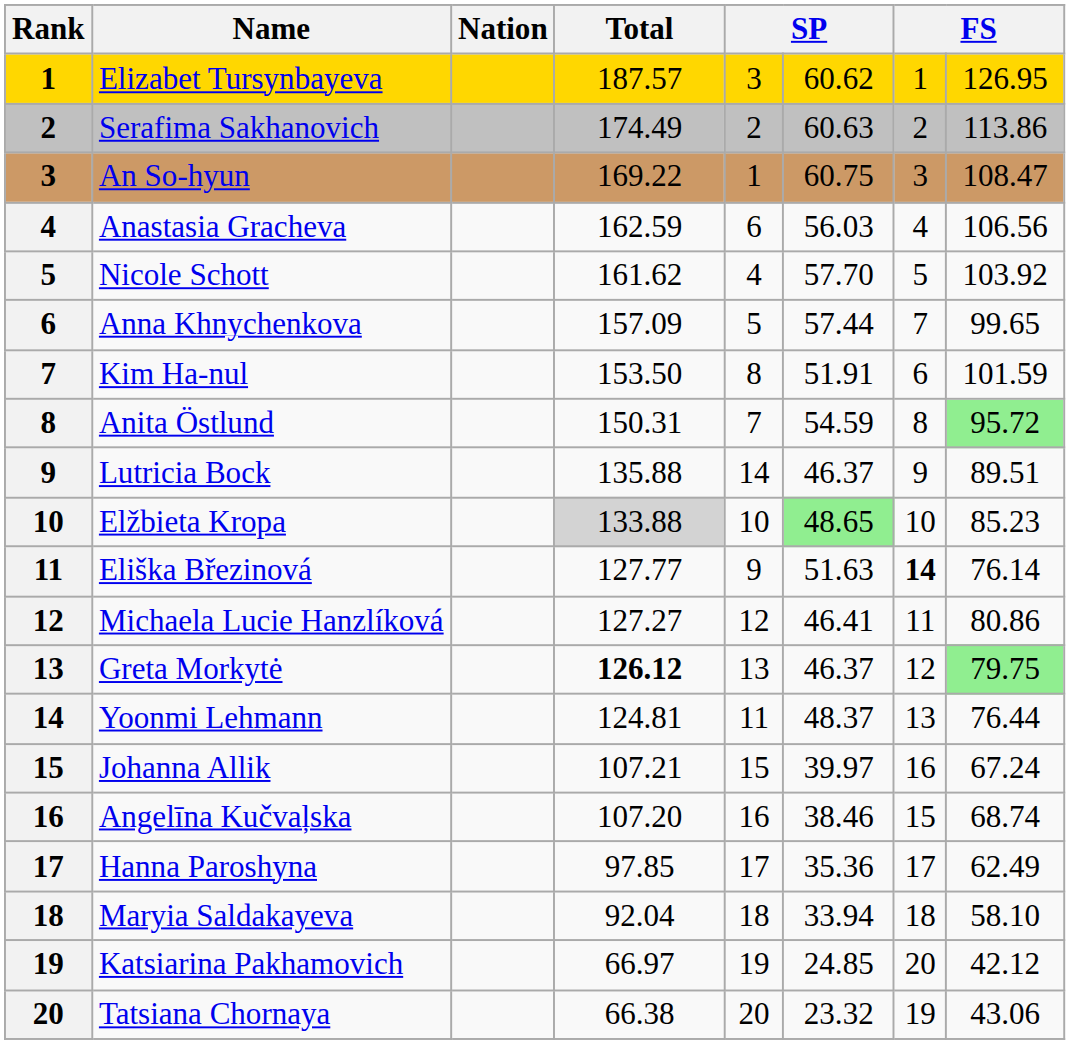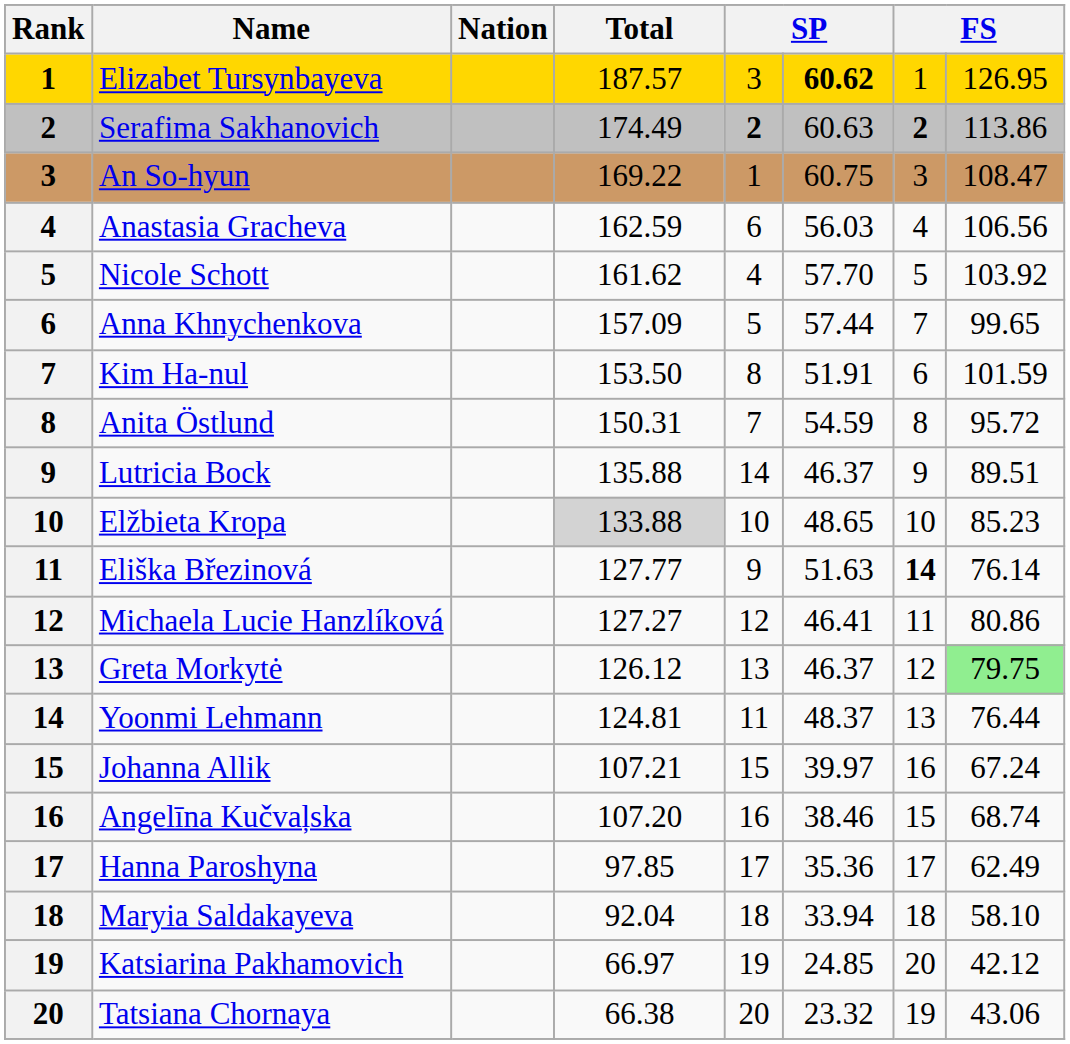Elizabet Tursynbayeva | column 6: normal -> bold
Serafima Sakhanovich | column 5: normal -> bold
Serafima Sakhanovich | column 7: normal -> bold
Anita Östlund | column 8: lightgreen background -> no background
Elžbieta Kropa | column 6: lightgreen background -> no background
Greta Morkytė | Total: bold -> normal
